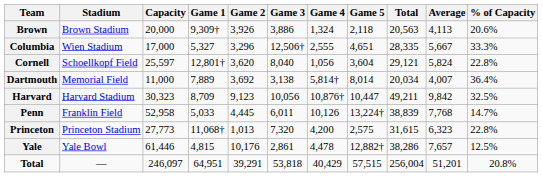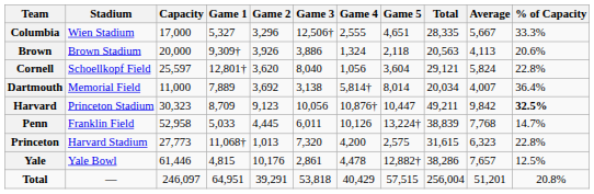rows swapped: Brown <-> Columbia
Harvard | Stadium: Harvard Stadium -> Princeton Stadium
Harvard | % of Capacity: normal -> bold
Princeton | Stadium: Princeton Stadium -> Harvard Stadium
